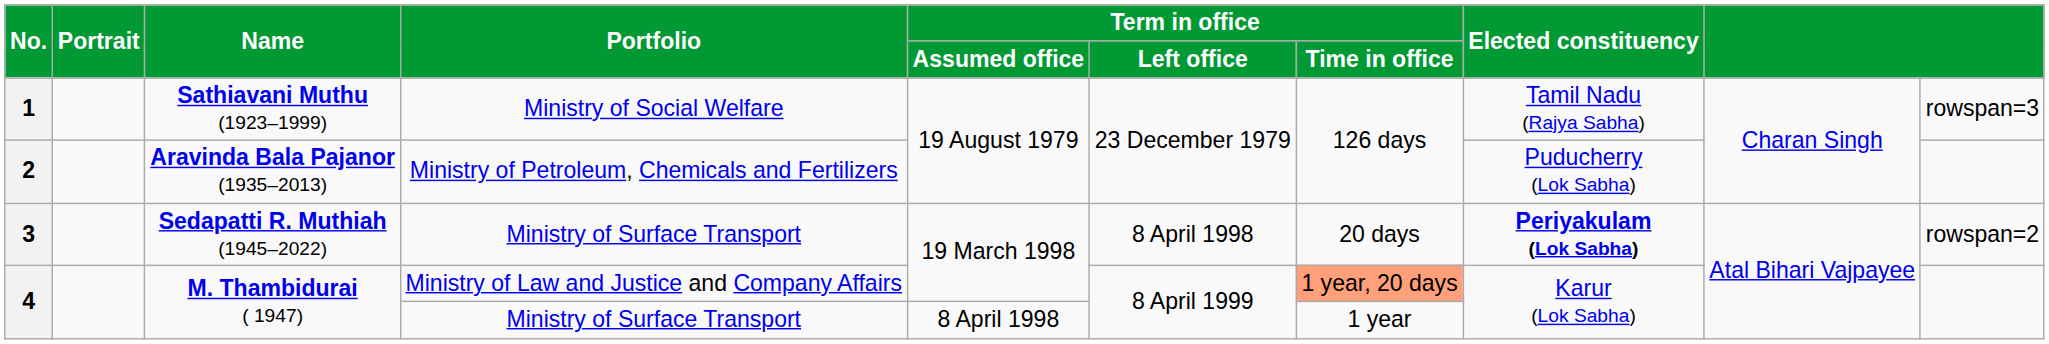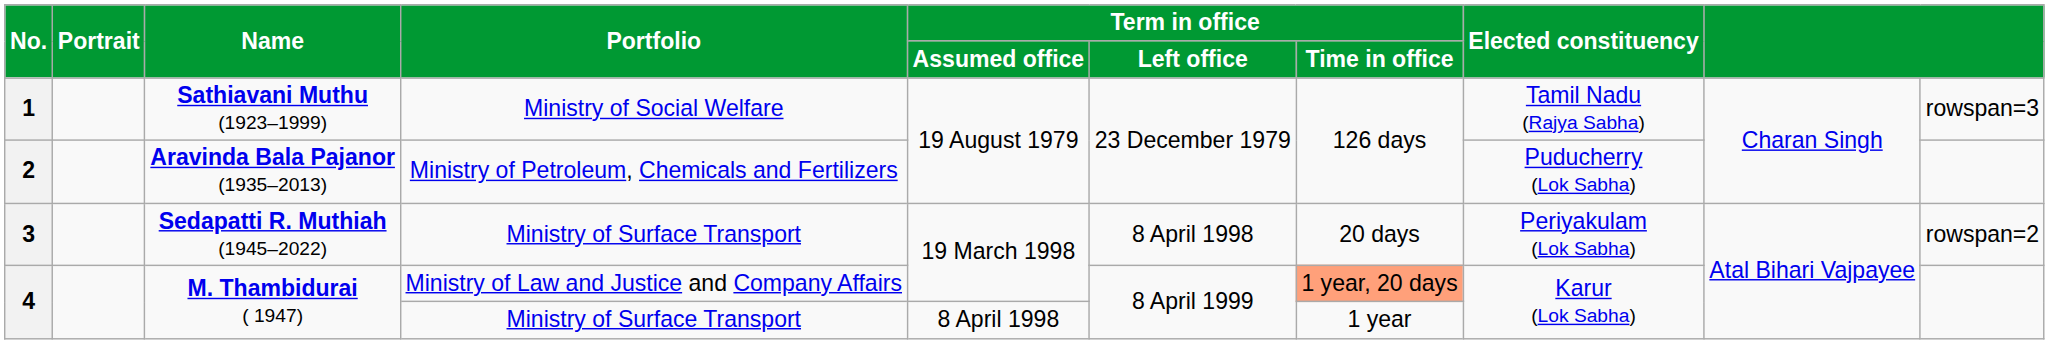3 | Elected constituency: bold -> normal
